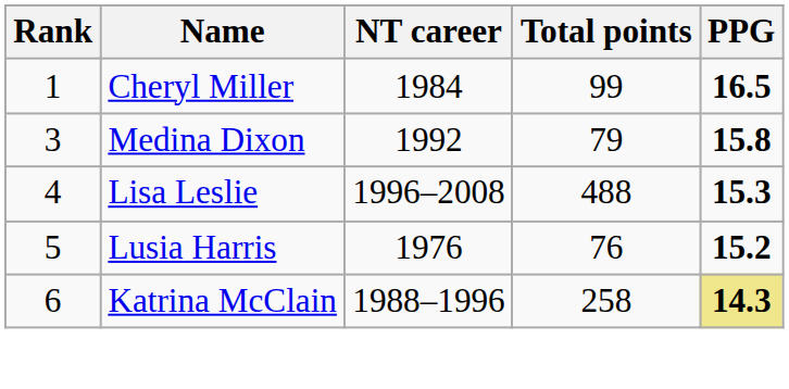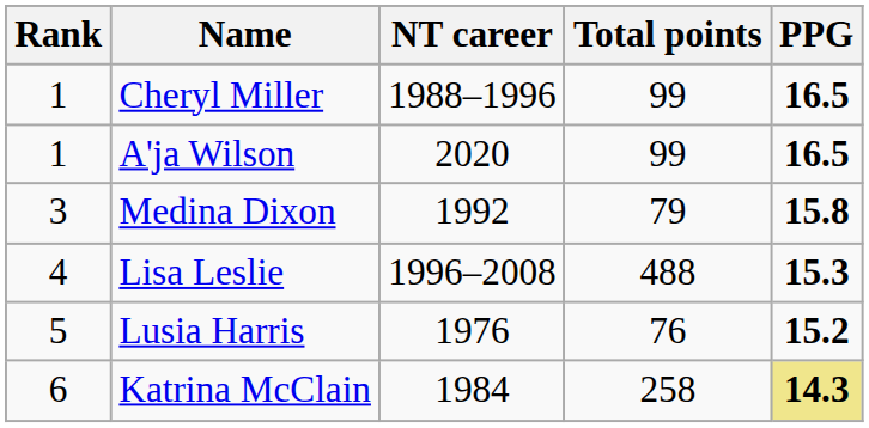Cheryl Miller | NT career: 1984 -> 1988–1996
+ row: 1 | A'ja Wilson | 2020 | 99 | 16.5
Katrina McClain | NT career: 1988–1996 -> 1984
